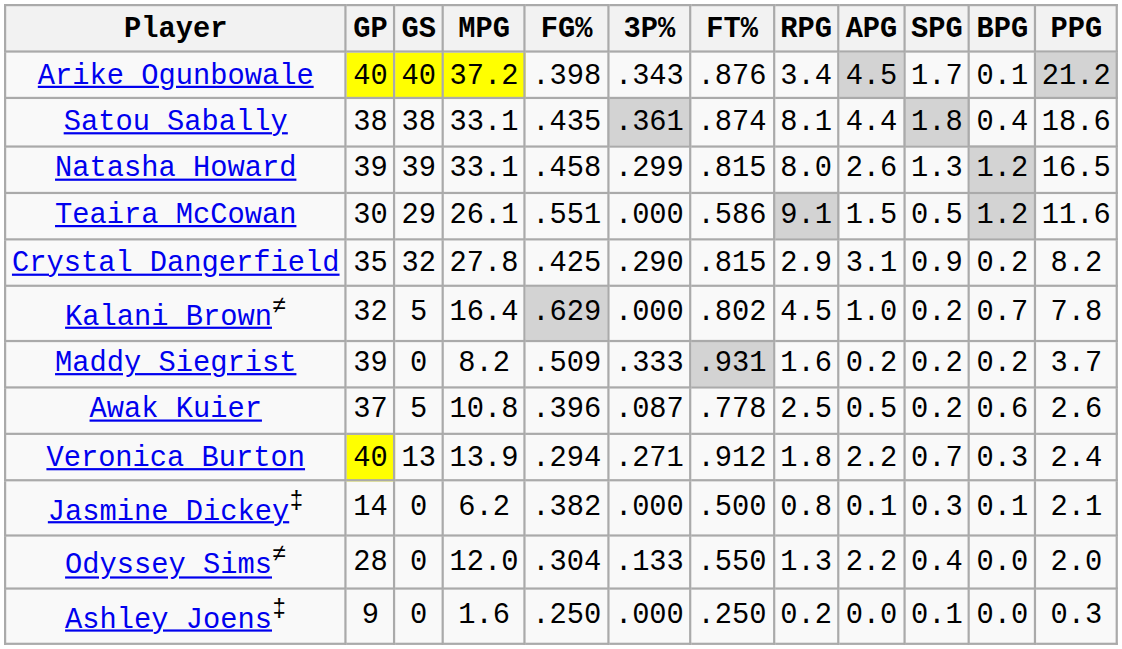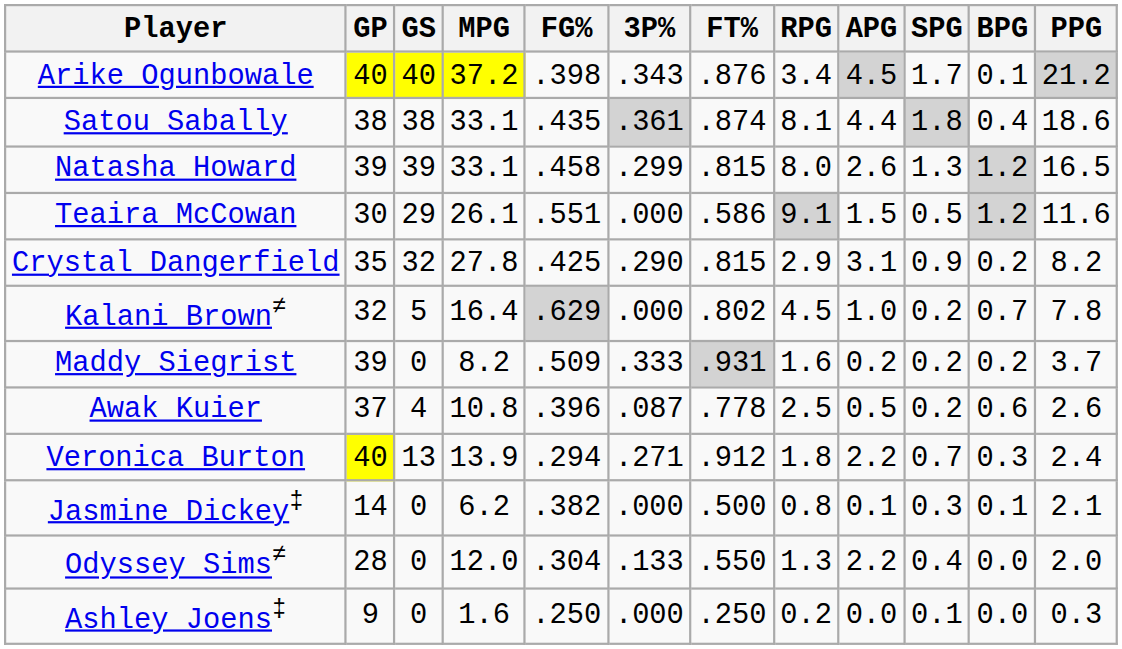Awak Kuier | GS: 5 -> 4
